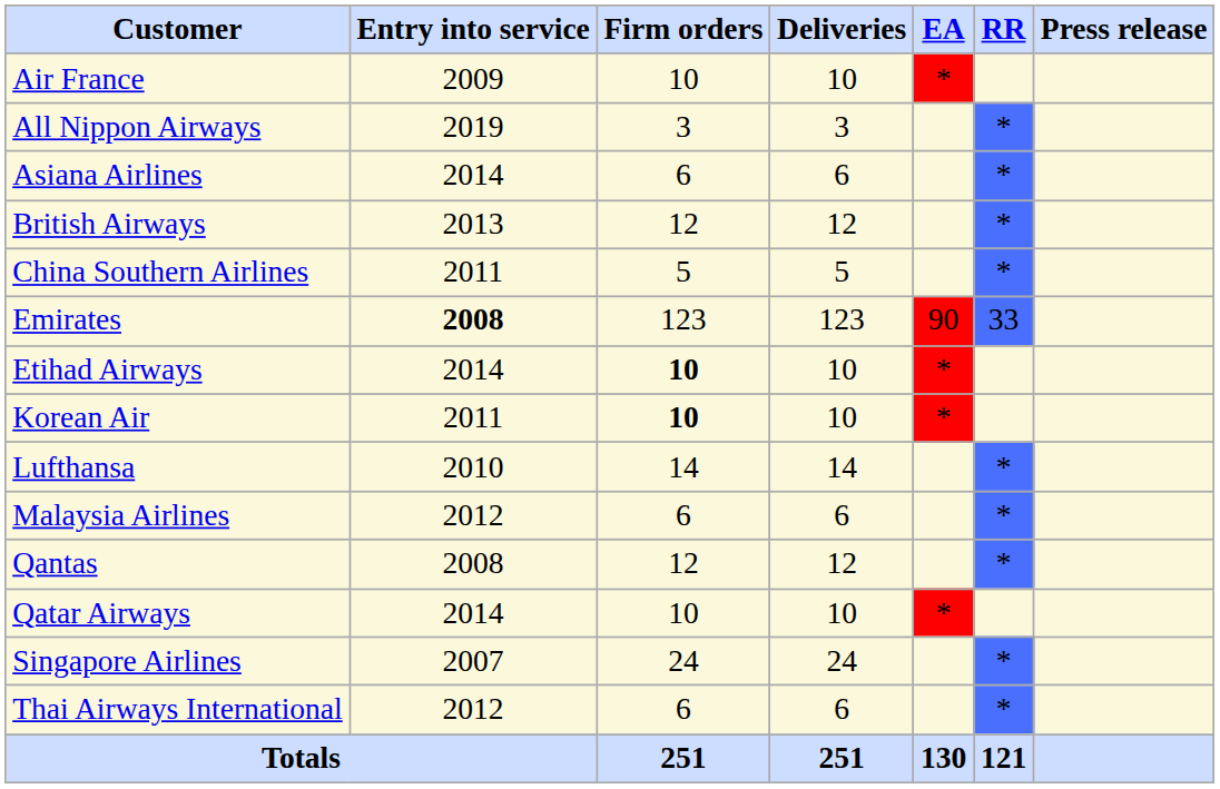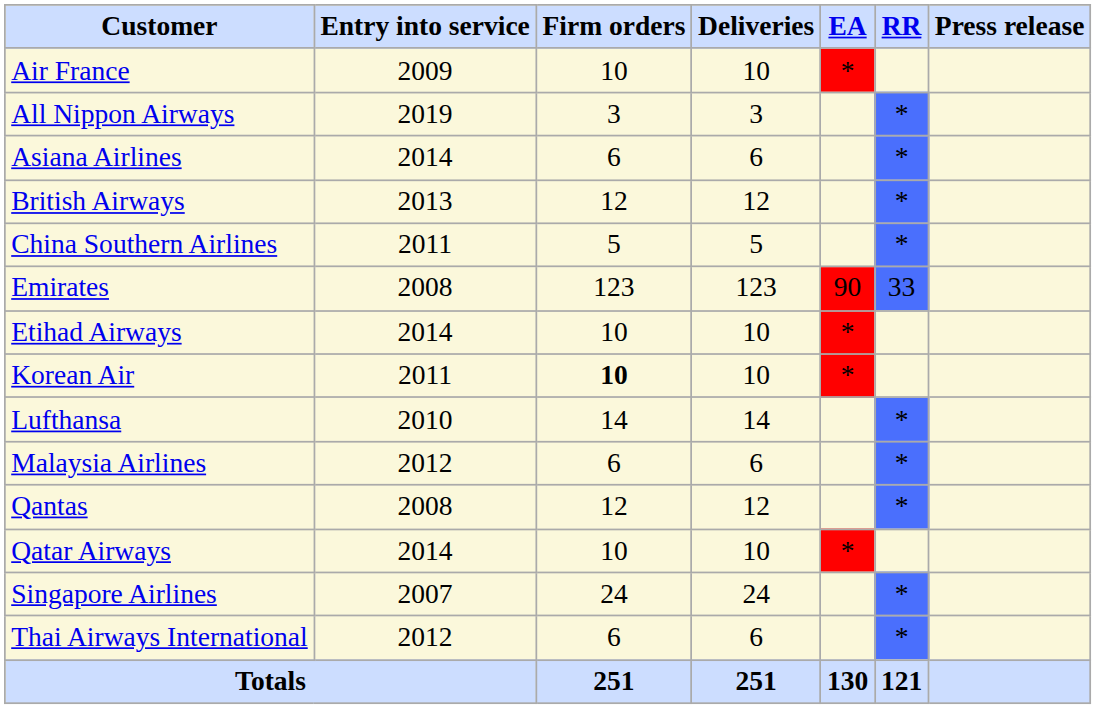Emirates | Entry into service: bold -> normal
Etihad Airways | Firm orders: bold -> normal
